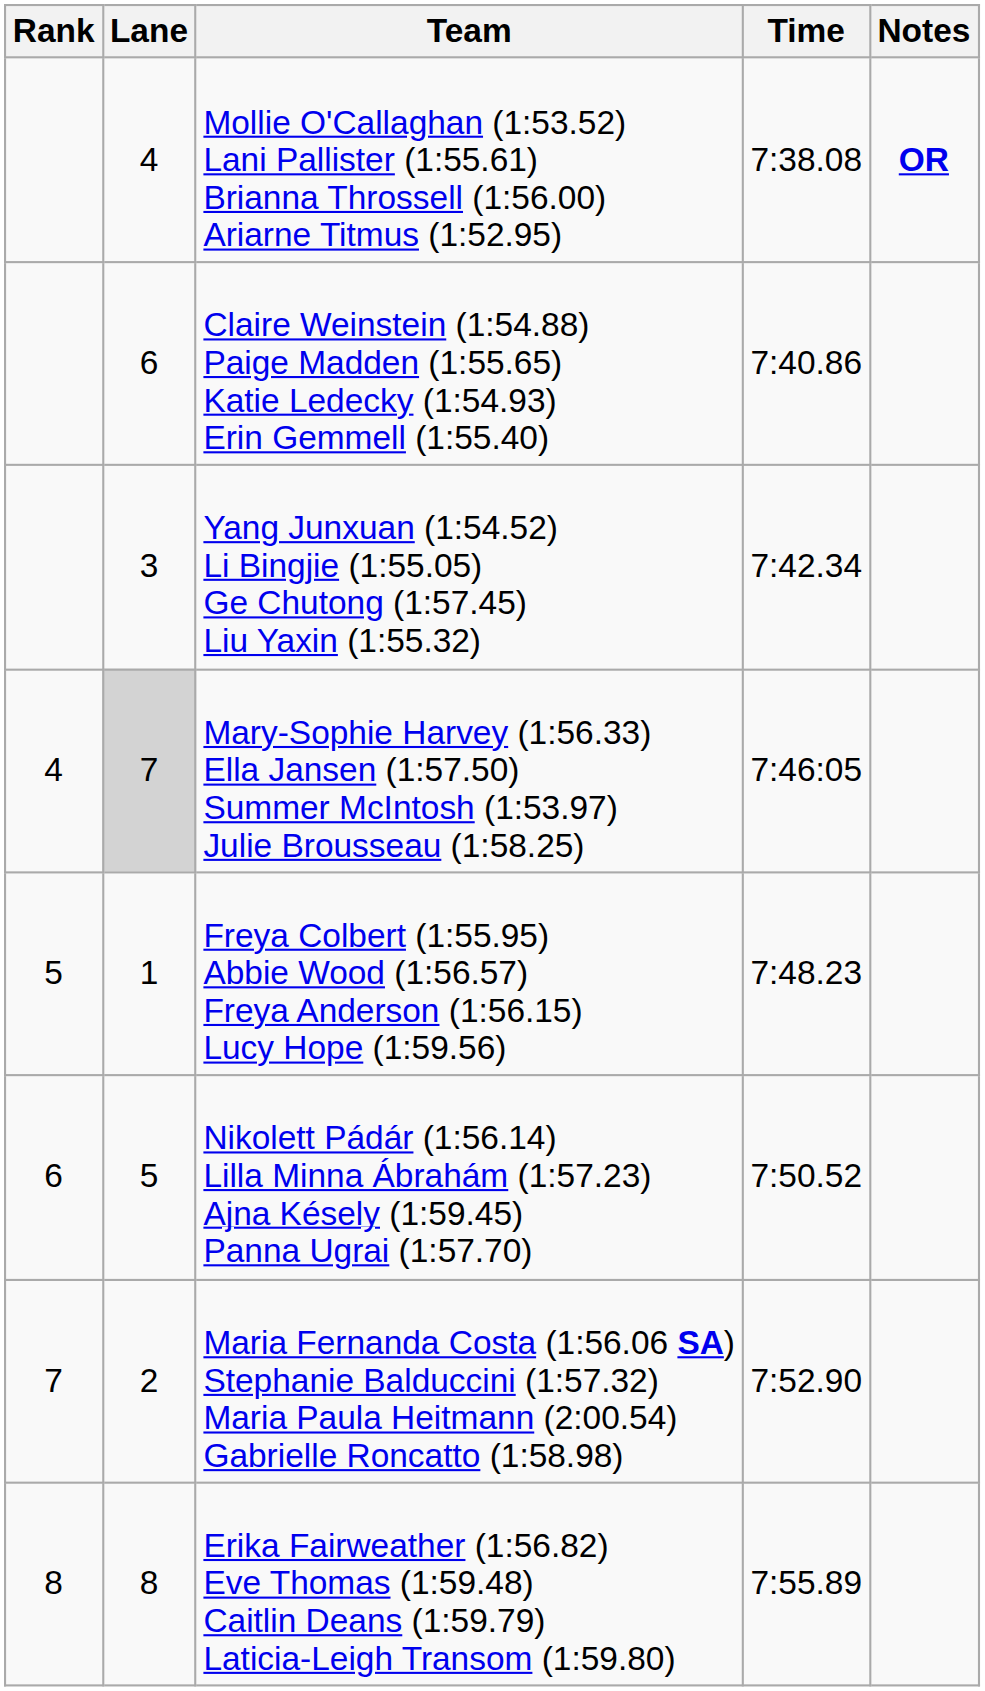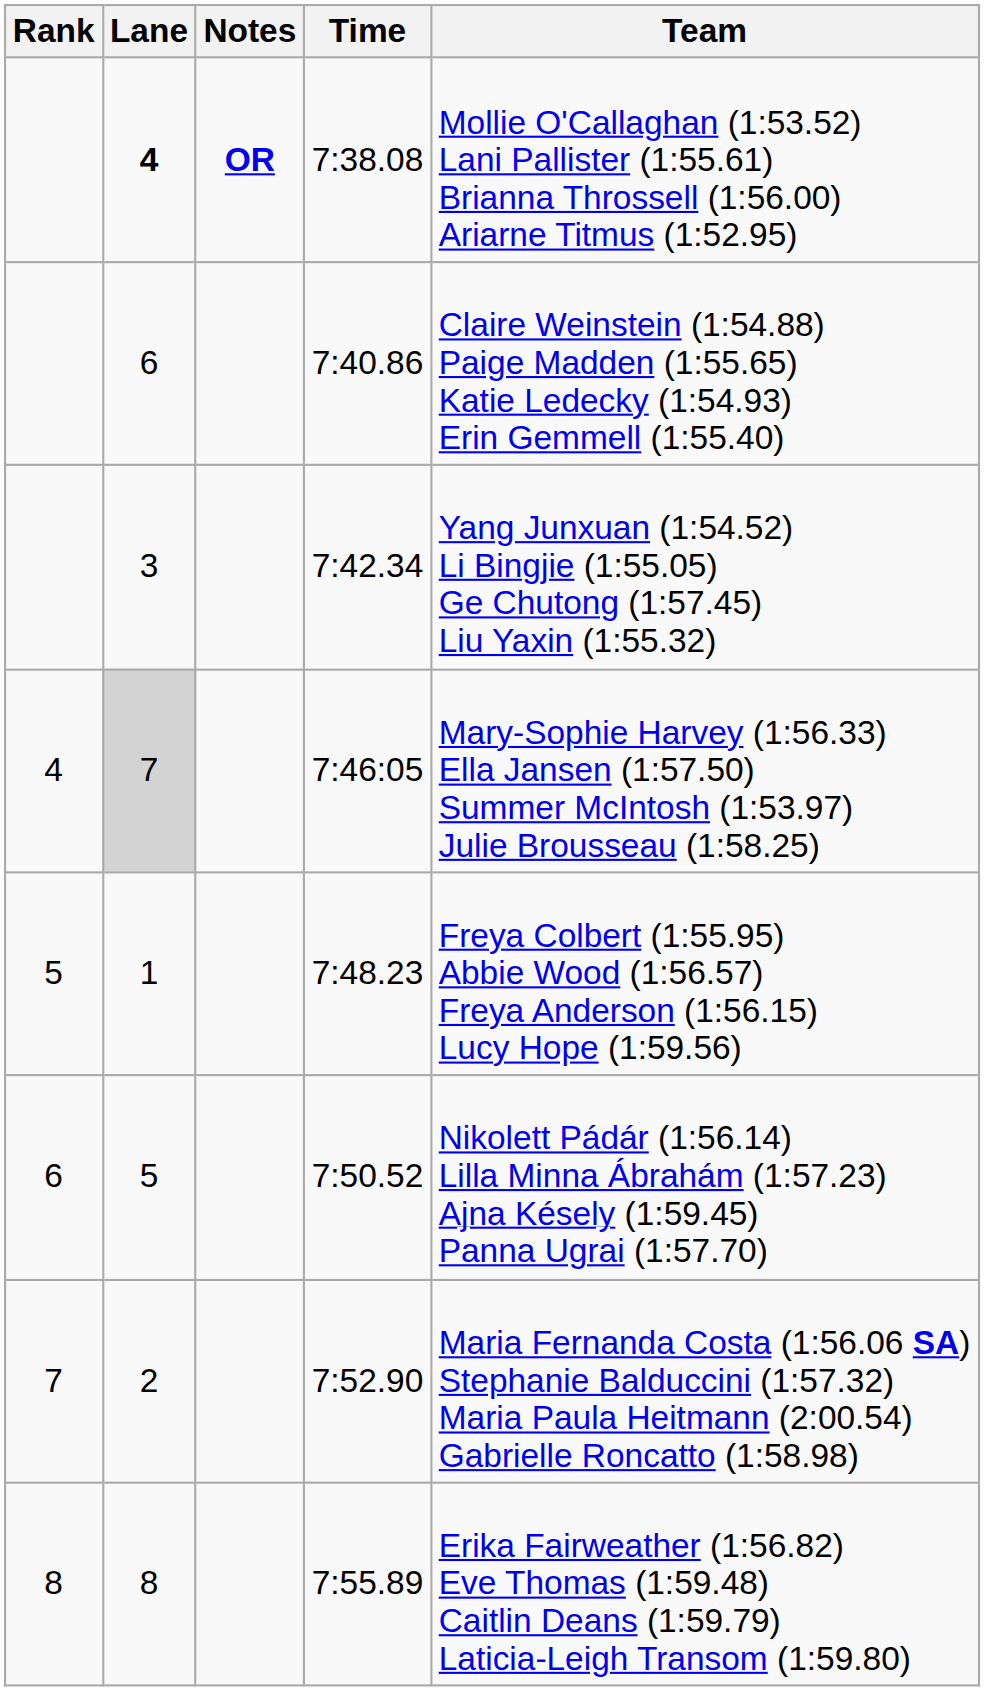columns swapped: Team <-> Notes
row 2 | Lane: normal -> bold
